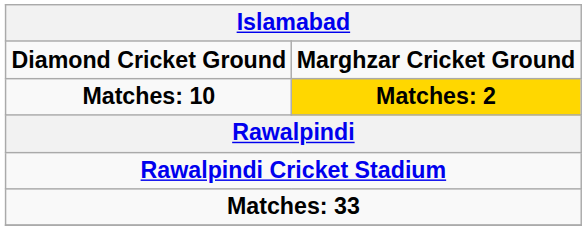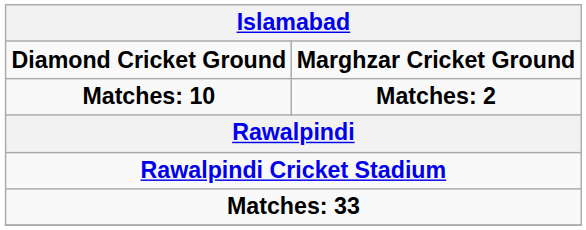Matches: 10 | Islamabad / Marghzar Cricket Ground: gold background -> no background
